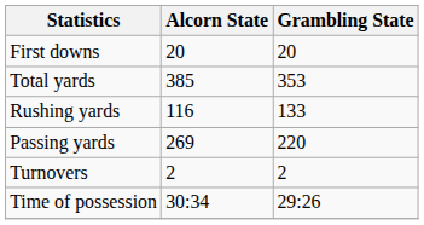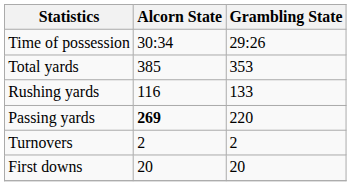rows swapped: First downs <-> Time of possession
Passing yards | Alcorn State: normal -> bold
